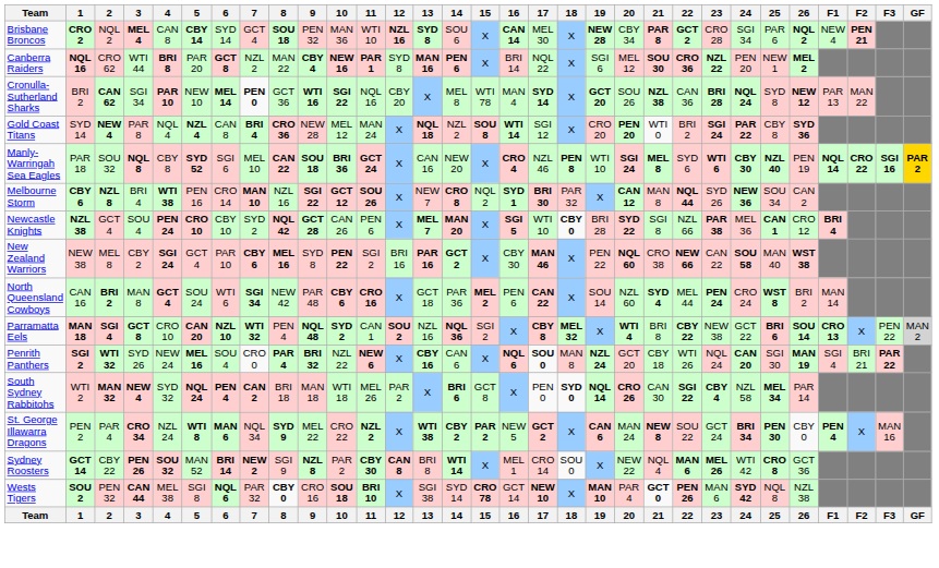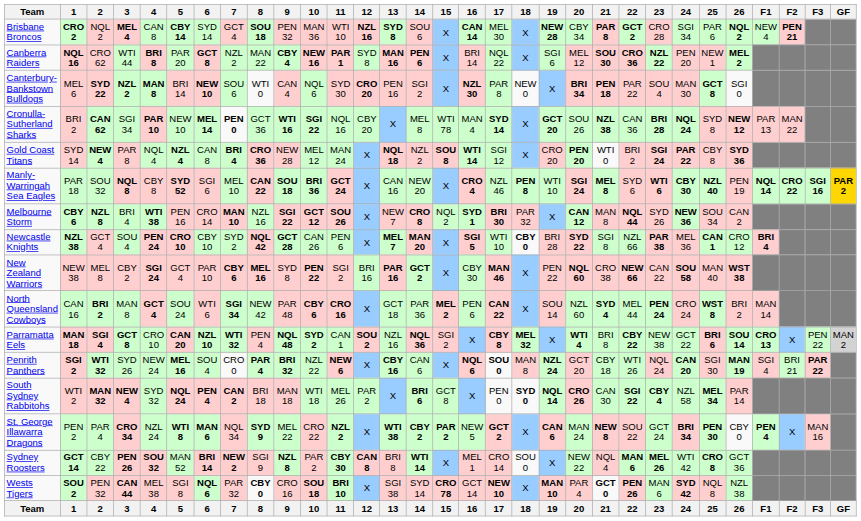+ row: Canterbury-Bankstown Bulldogs | MEL 6 | SYD 22 | NZL 2 | MAN 8 | BRI 14 | NEW 10 | SOU 6 | WTI 0 | CAN 4 | NQL 6 | SYD 30 | CRO 20 | PEN 16 | SGI 2 | X | NZL 30 | PAR 8 | NEW 0 | X | BRI 34 | PEN 18 | PAR 22 | SOU 4 | MAN 30 | GCT 8 | SGI 0
